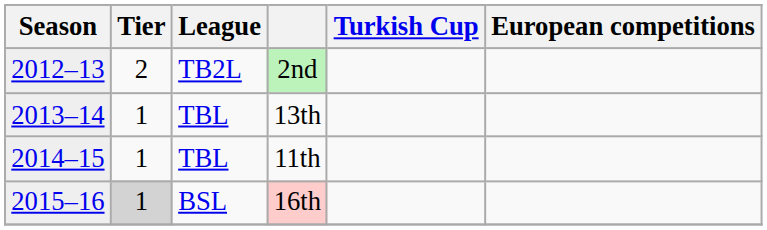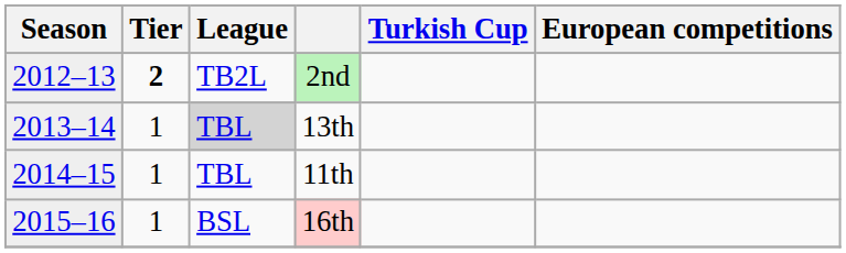2nd | Tier: normal -> bold
13th | League: no background -> lightgrey background
16th | Tier: lightgrey background -> no background
